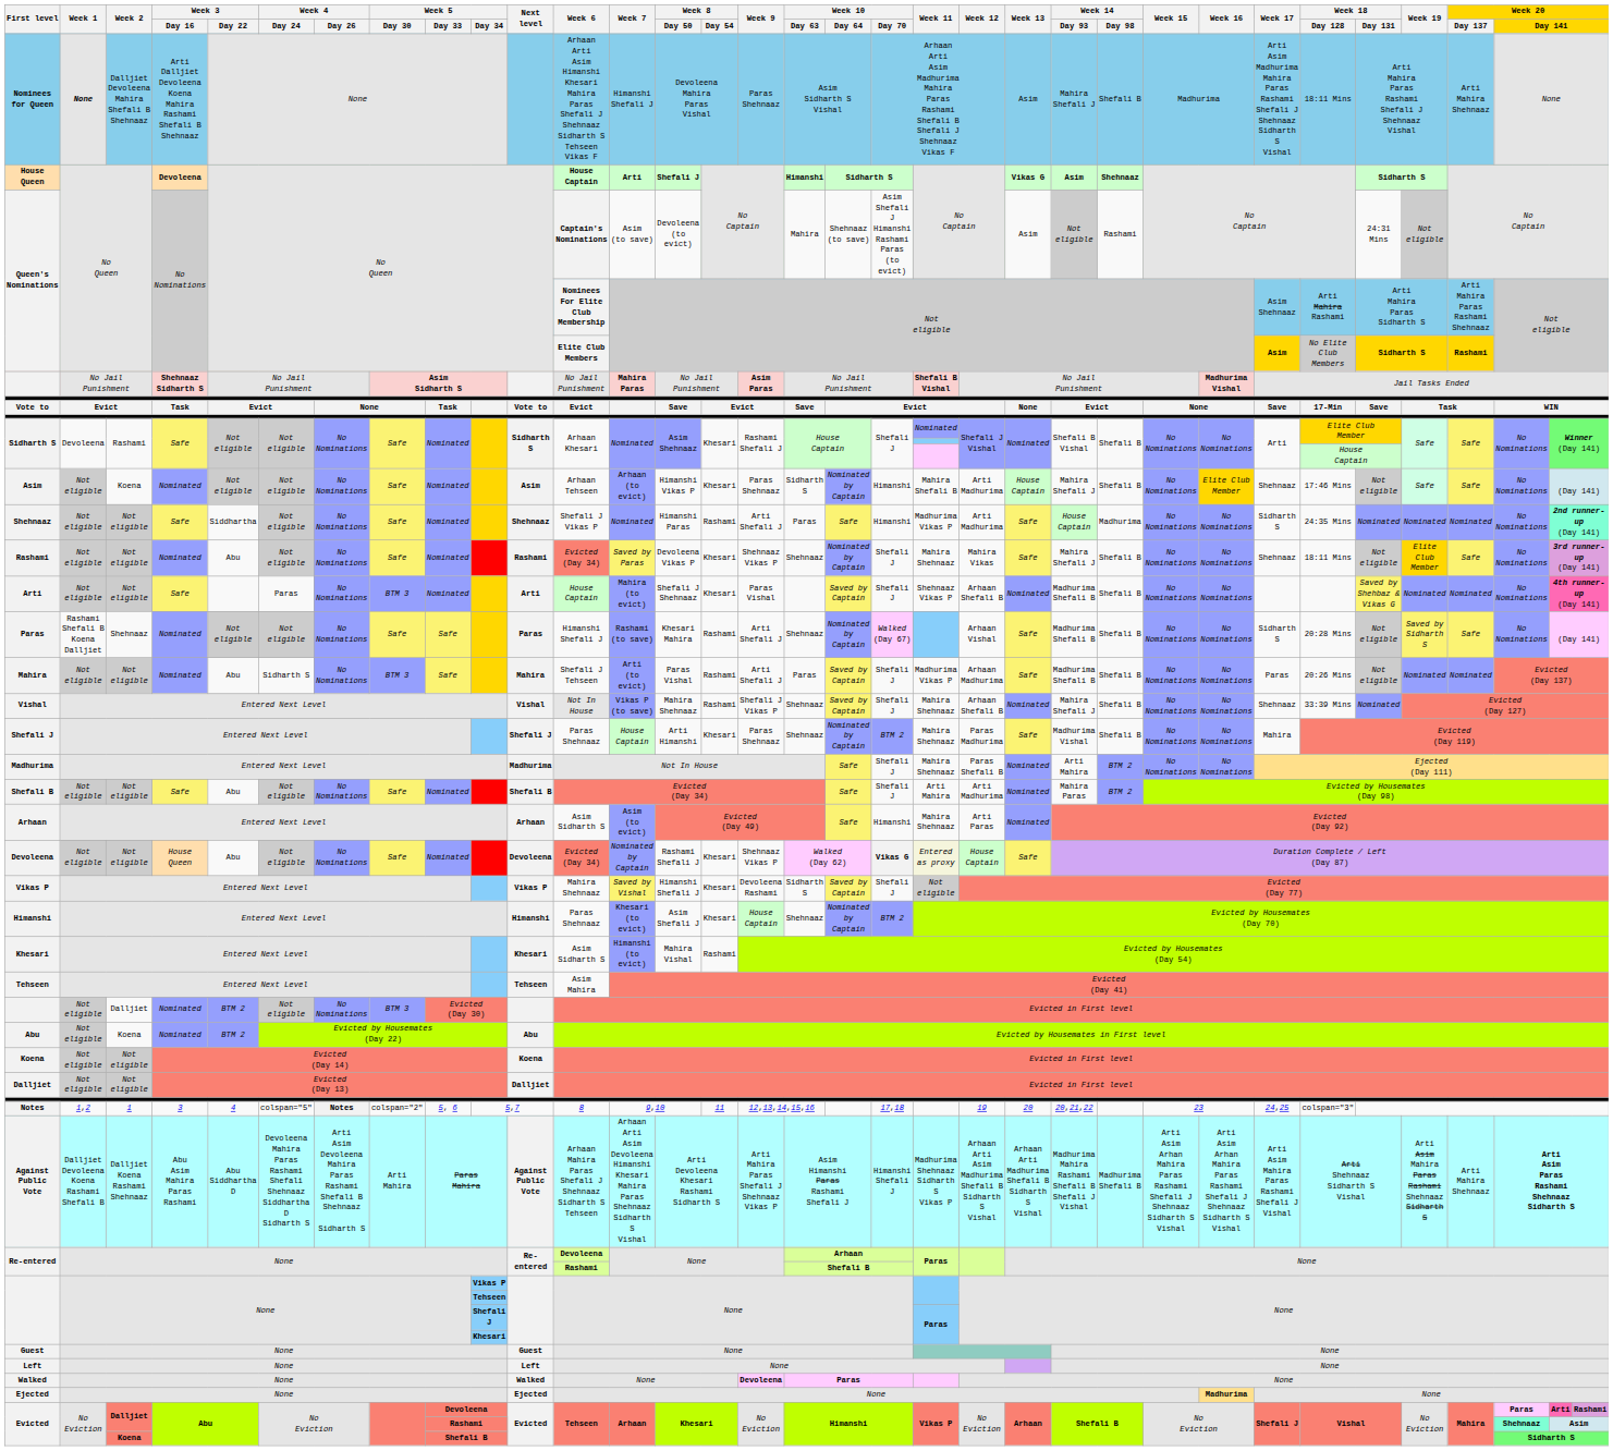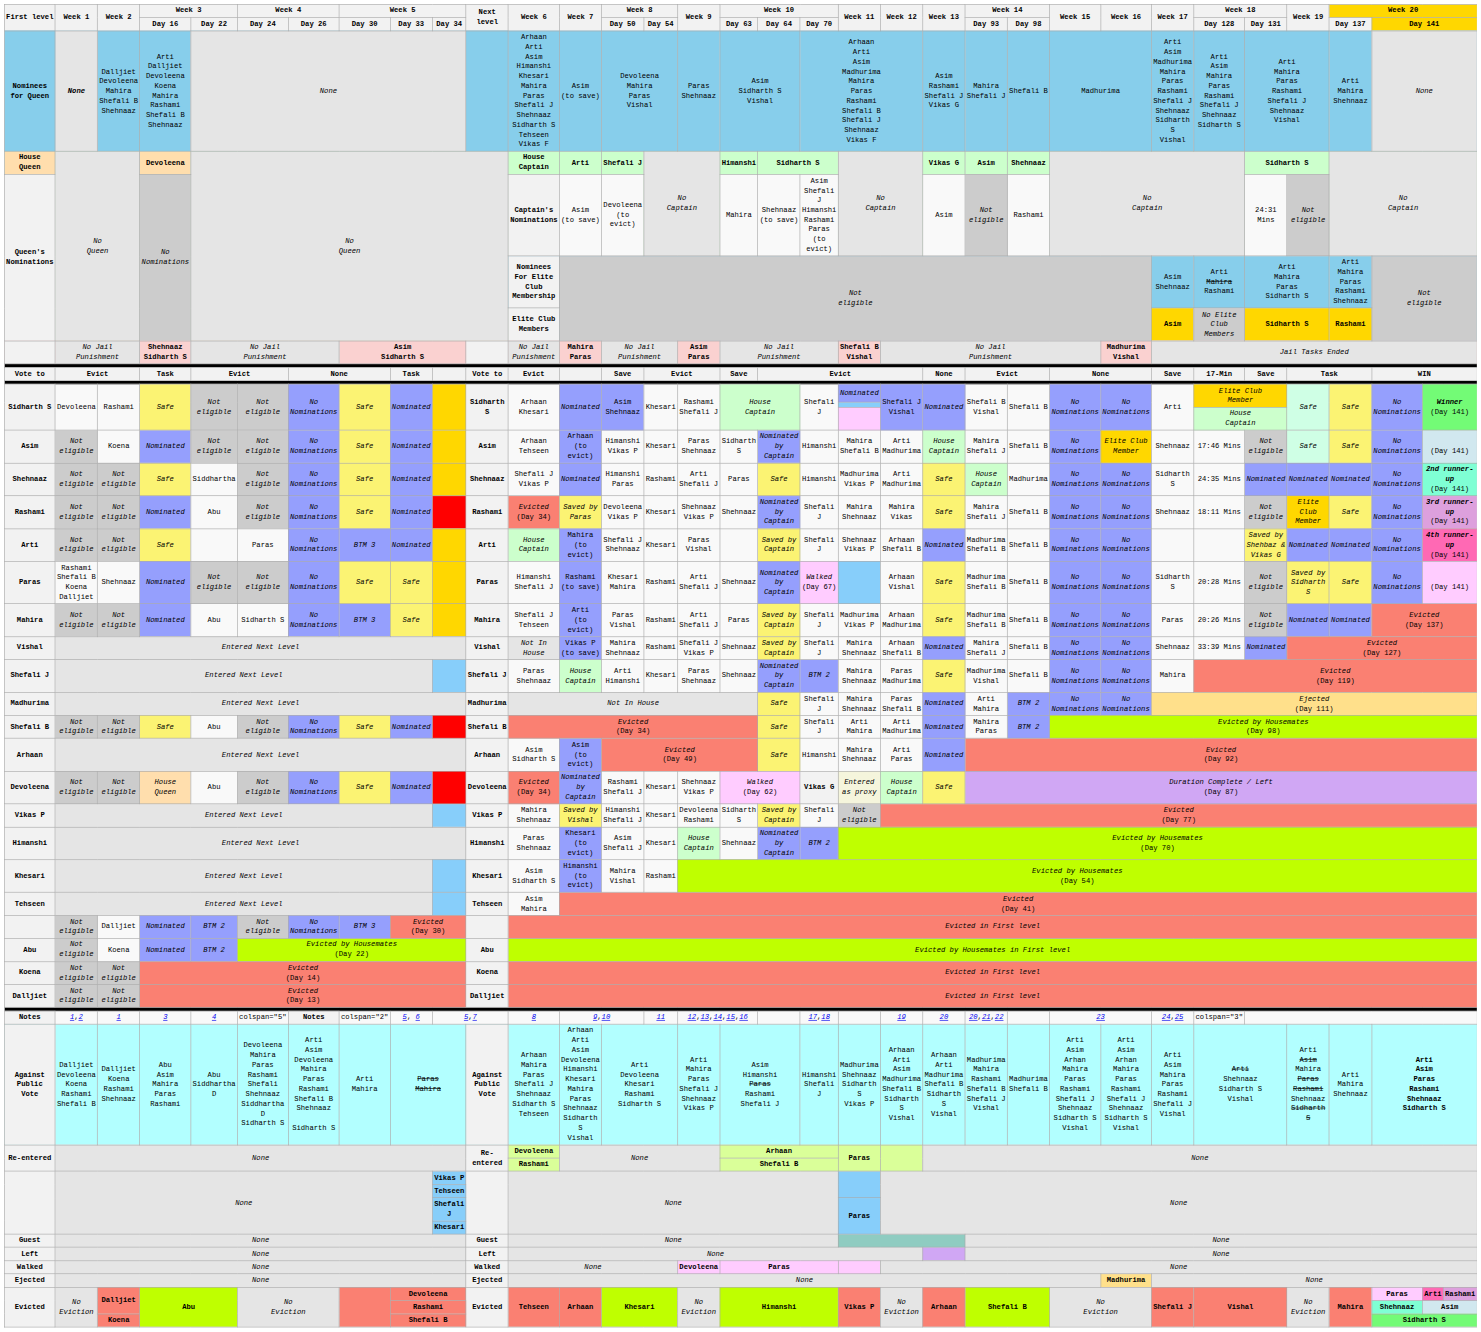Nominees for Queen | Week 7: Himanshi Shefali J -> Asim (to save)
Nominees for Queen | Week 13: Asim -> Asim Rashami Shefali J Vikas G
Nominees for Queen | Week 18 / Day 128: 18:11 Mins -> Arti Asim Mahira Paras Rashami Shefali J Shehnaaz Sidharth S
